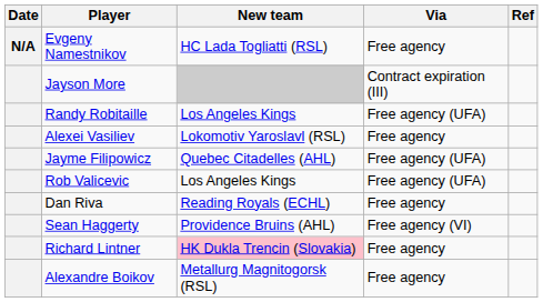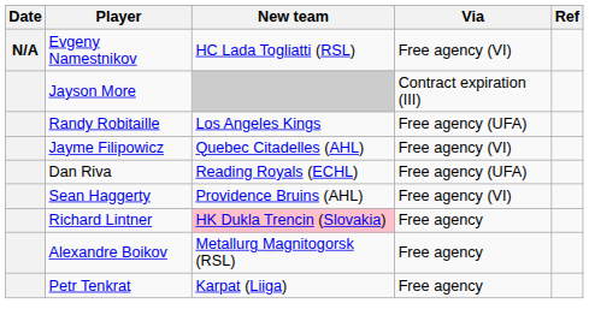Evgeny Namestnikov | Via: Free agency -> Free agency (VI)
- row: Alexei Vasiliev | Lokomotiv Yaroslavl (RSL) | Free agency
Jayme Filipowicz | Via: Free agency (UFA) -> Free agency (VI)
- row: Rob Valicevic | Los Angeles Kings | Free agency (UFA)
Dan Riva | Via: Free agency -> Free agency (UFA)
+ row: Petr Tenkrat | Karpat (Liiga) | Free agency
